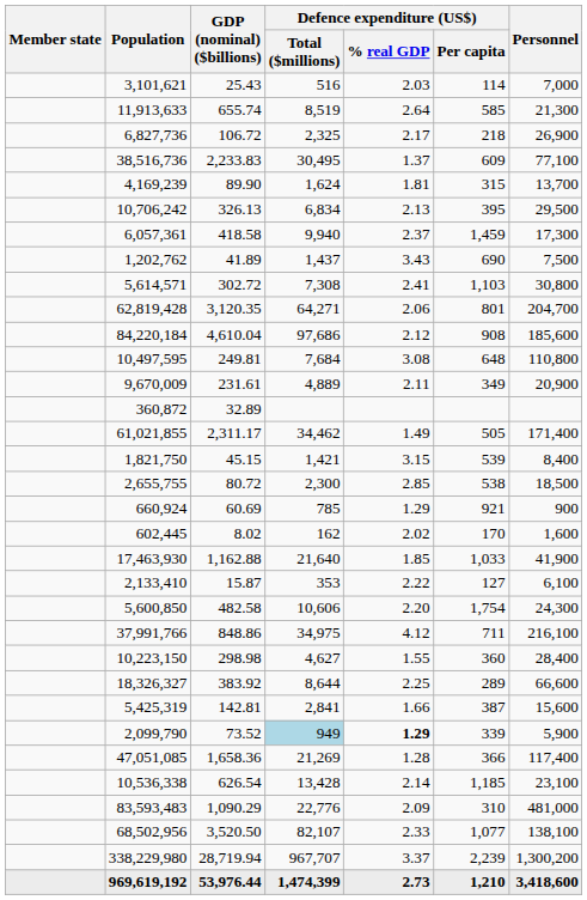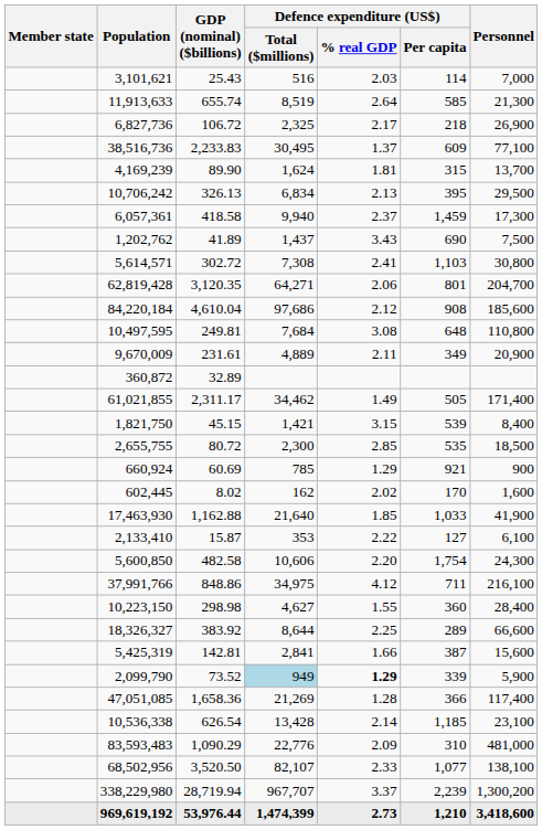2,655,755 | Defence expenditure (US$) / Per capita: 538 -> 535
